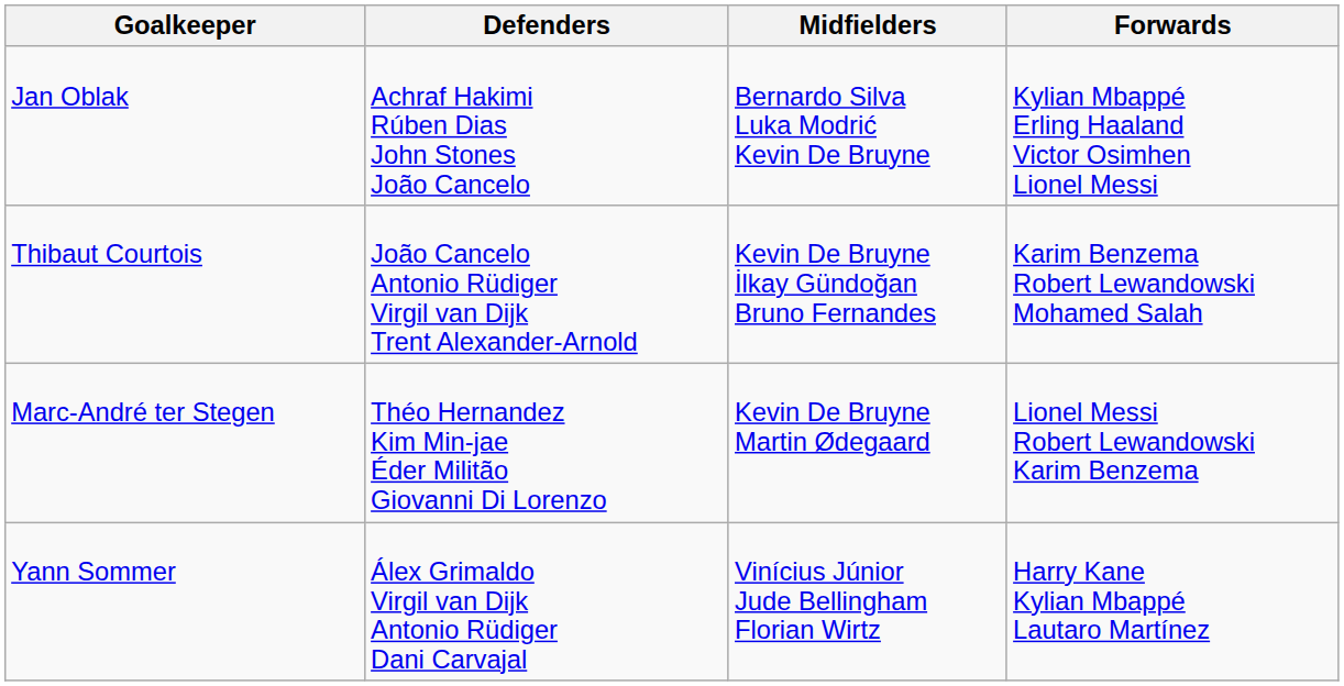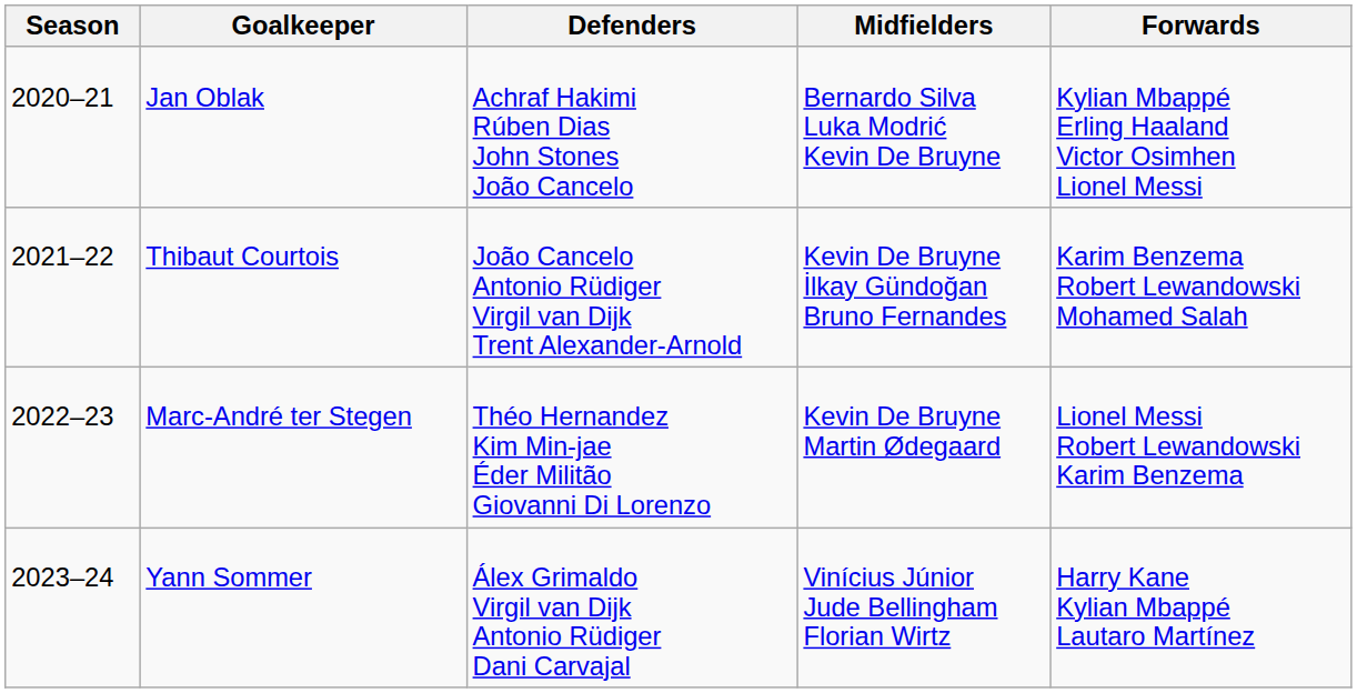+ column: Season | 2020–21 | 2021–22 | 2022–23 | 2023–24
